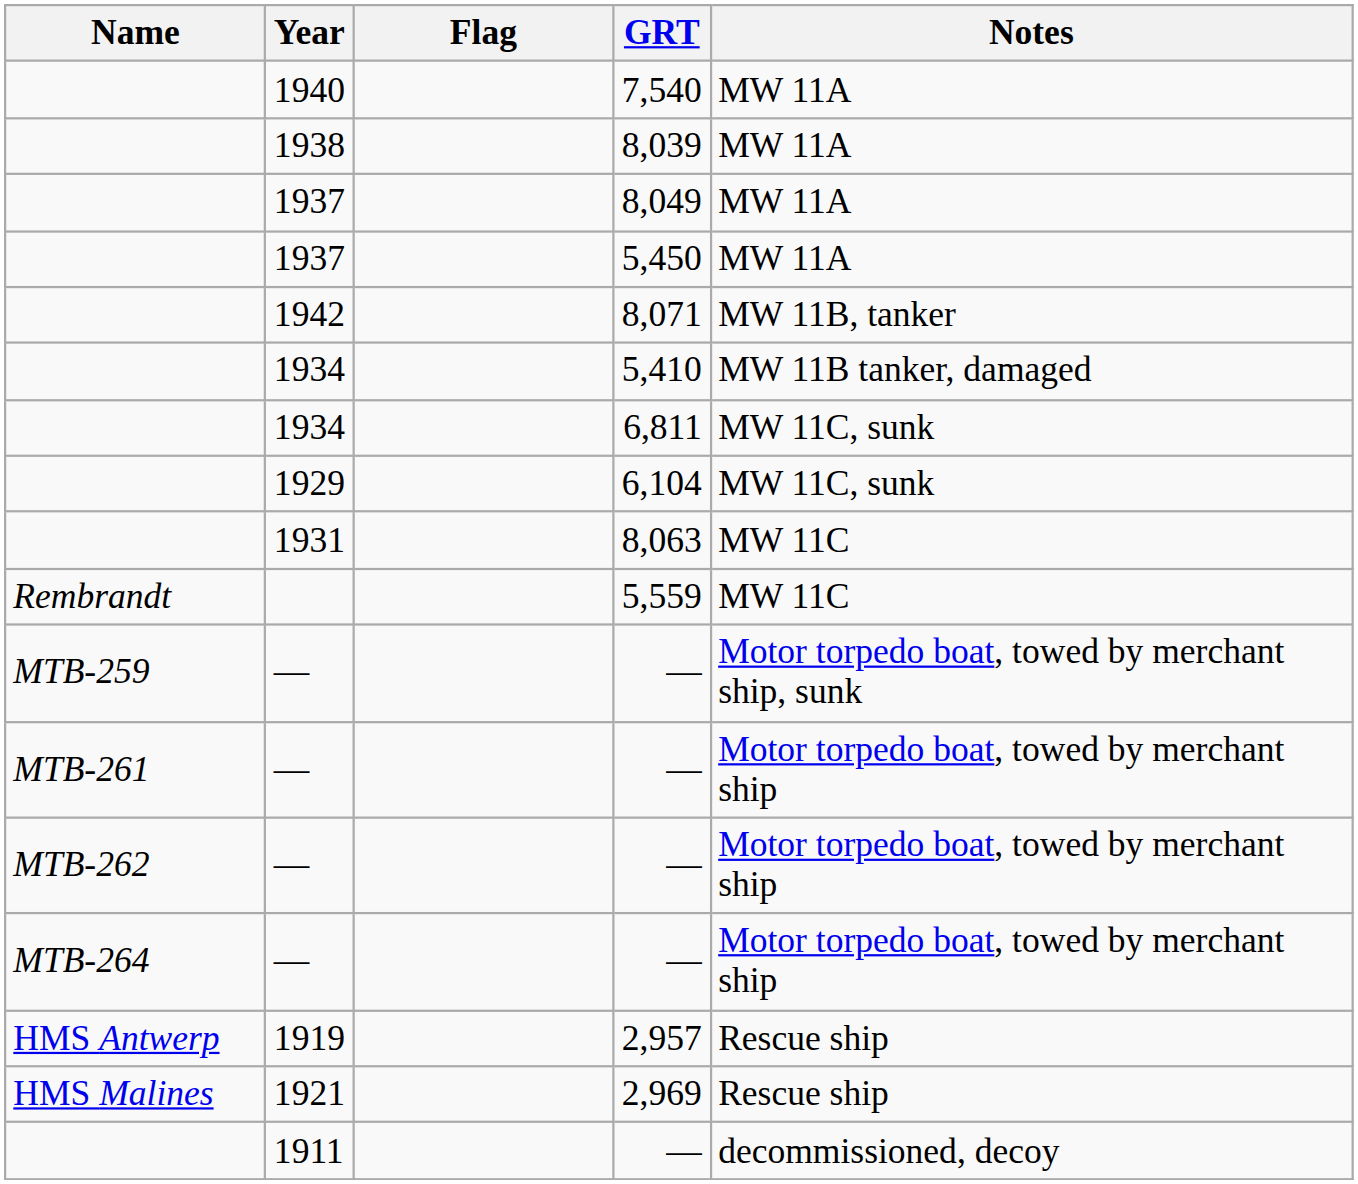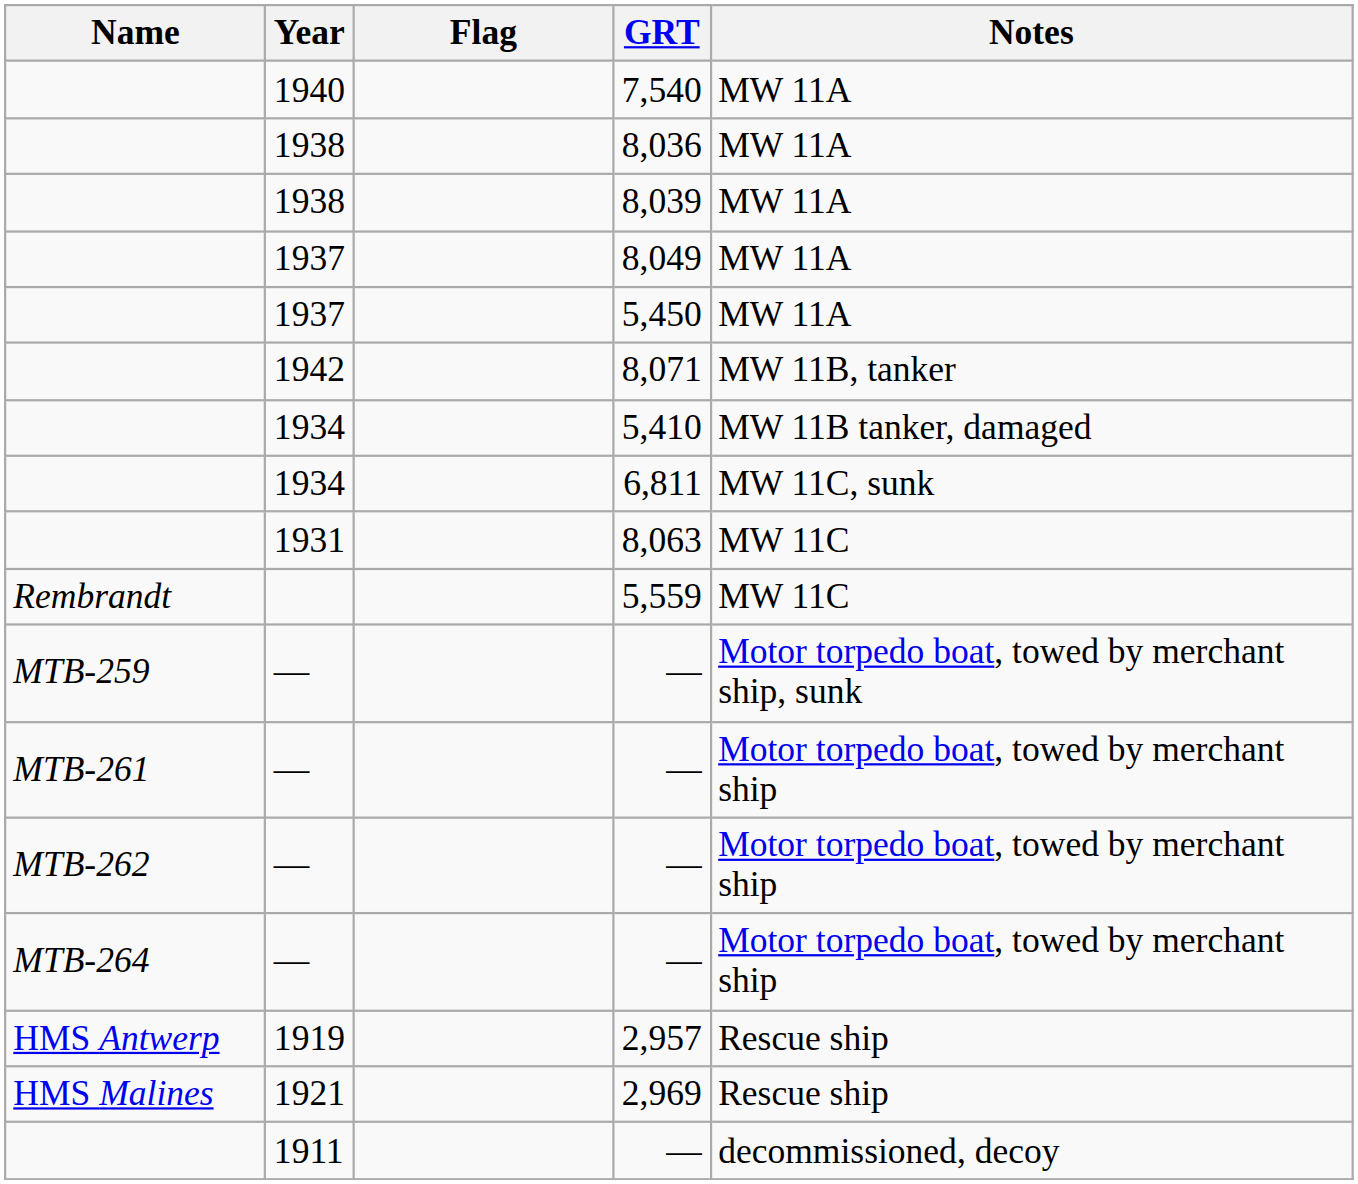+ row: 1938 | 8,036 | MW 11A
- row: 1929 | 6,104 | MW 11C, sunk
